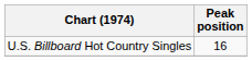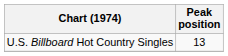U.S. Billboard Hot Country Singles | Peak position: 16 -> 13
